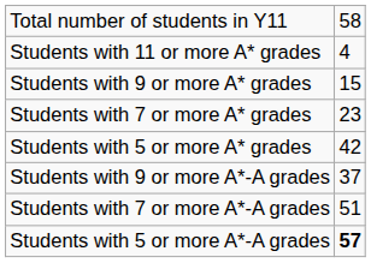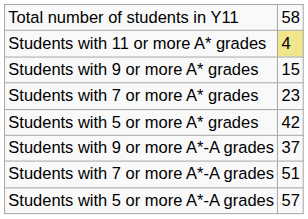Students with 11 or more A* grades | column 2: no background -> khaki background
Students with 5 or more A*-A grades | column 2: bold -> normal
